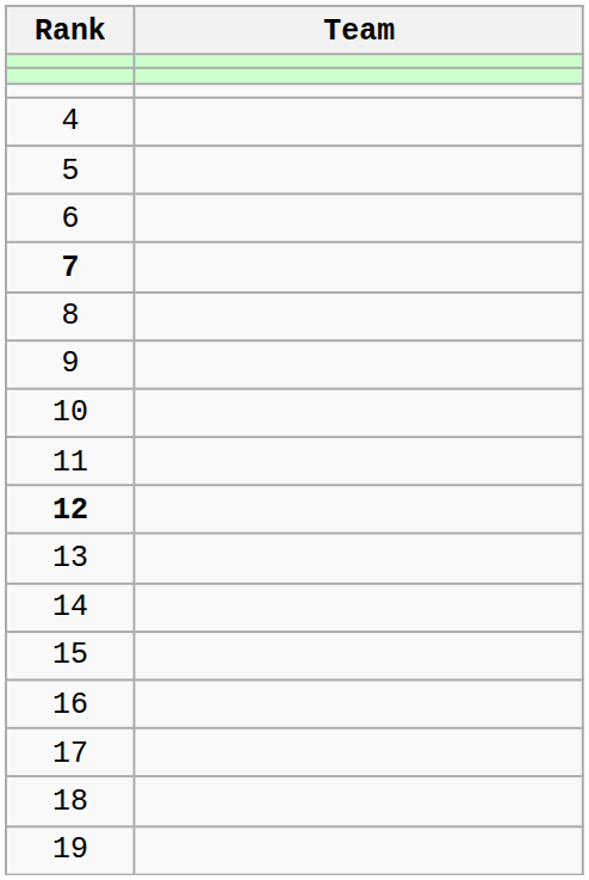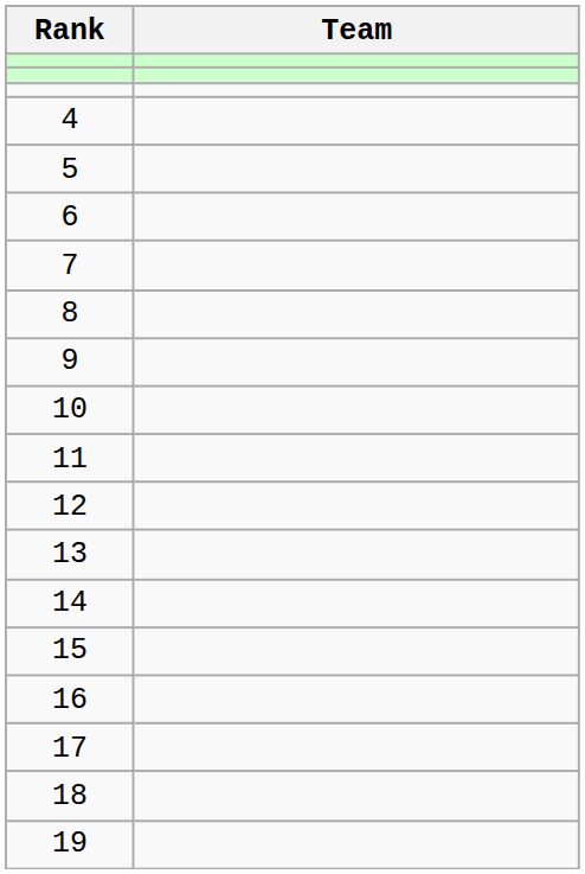row 8 | Rank: bold -> normal
row 13 | Rank: bold -> normal
